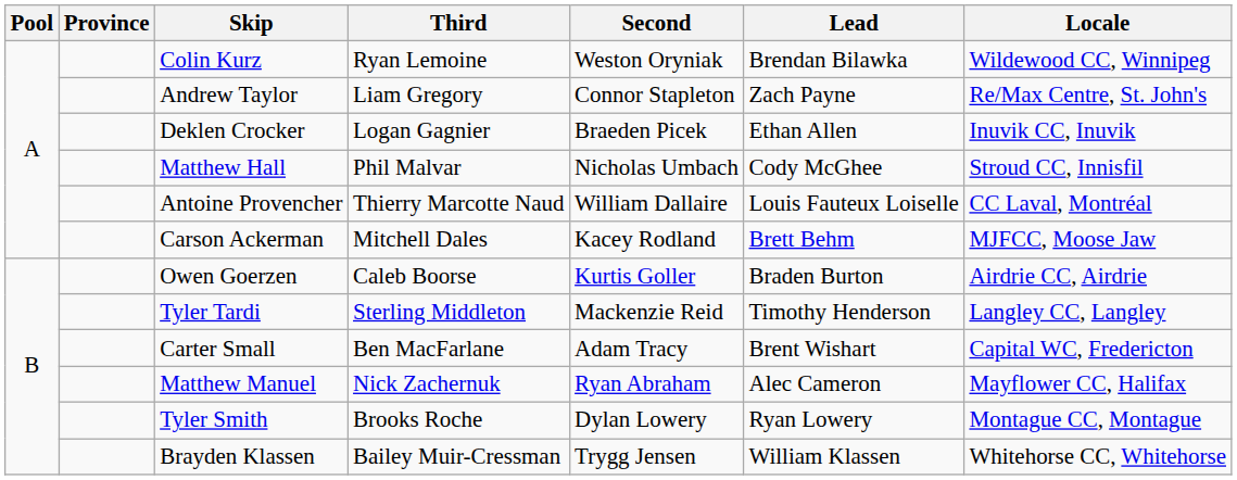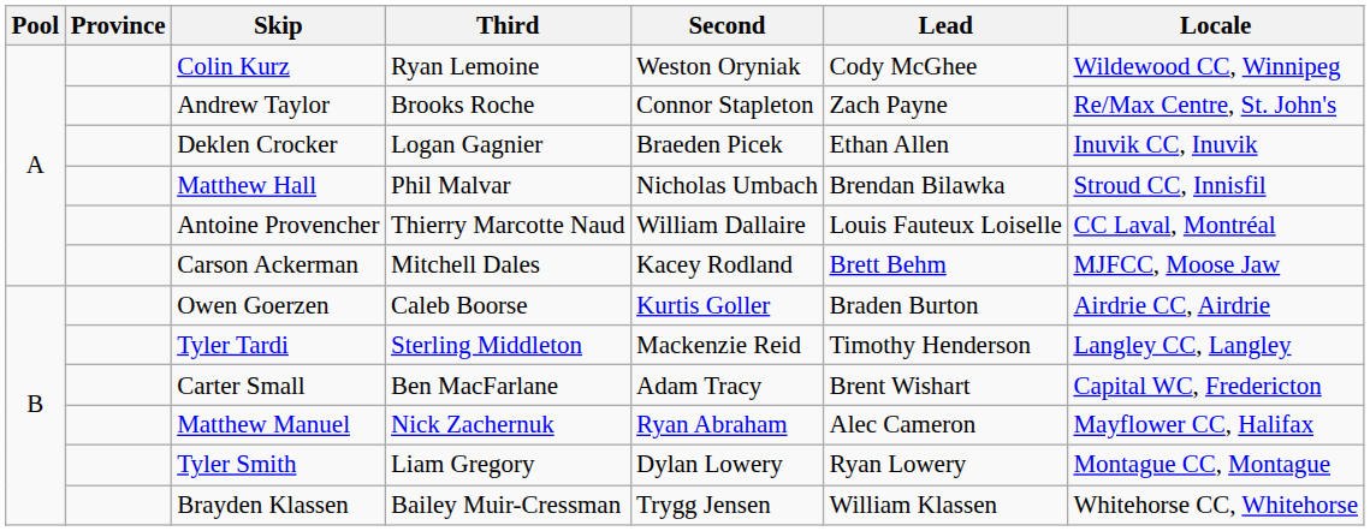Colin Kurz | Lead: Brendan Bilawka -> Cody McGhee
Andrew Taylor | Third: Liam Gregory -> Brooks Roche
Matthew Hall | Lead: Cody McGhee -> Brendan Bilawka
Tyler Smith | Third: Brooks Roche -> Liam Gregory
